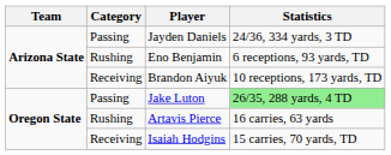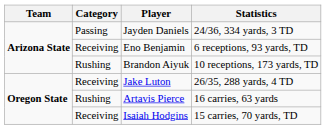Eno Benjamin | Category: Rushing -> Receiving
Brandon Aiyuk | Category: Receiving -> Rushing
Jake Luton | Category: Passing -> Receiving
Jake Luton | Statistics: lightgreen background -> no background
